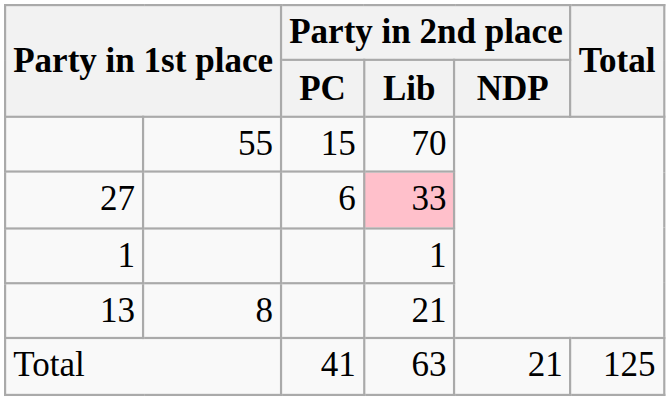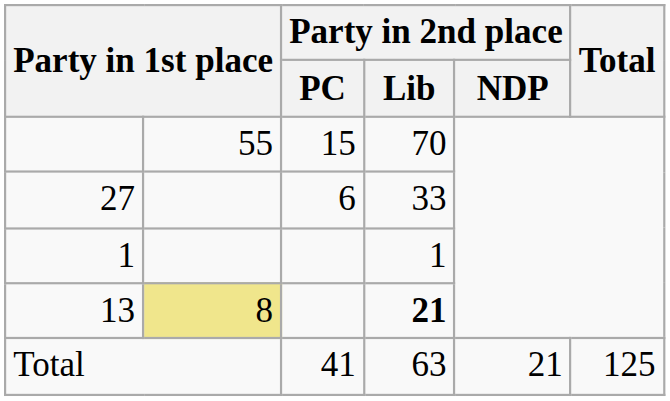27 | Party in 2nd place / Lib: pink background -> no background
13 | column 2: no background -> khaki background
13 | Party in 2nd place / Lib: normal -> bold
